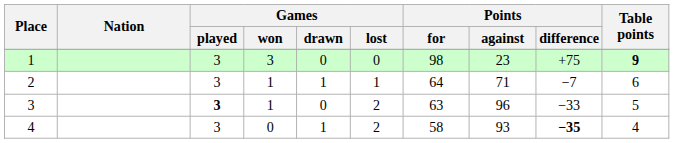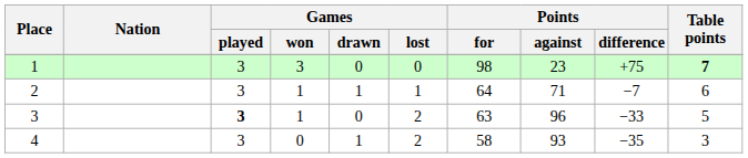row 3 | Table points: 9 -> 7
row 6 | Points / difference: bold -> normal
row 6 | Table points: 4 -> 3
